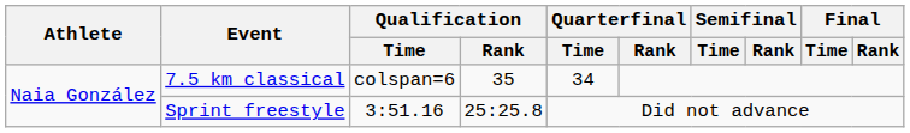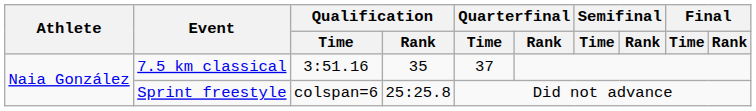7.5 km classical | Qualification / Time: colspan=6 -> 3:51.16
7.5 km classical | Quarterfinal / Time: 34 -> 37
Sprint freestyle | Qualification / Time: 3:51.16 -> colspan=6
